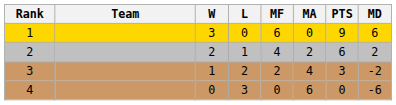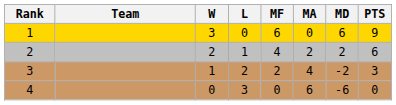columns swapped: MD <-> PTS
